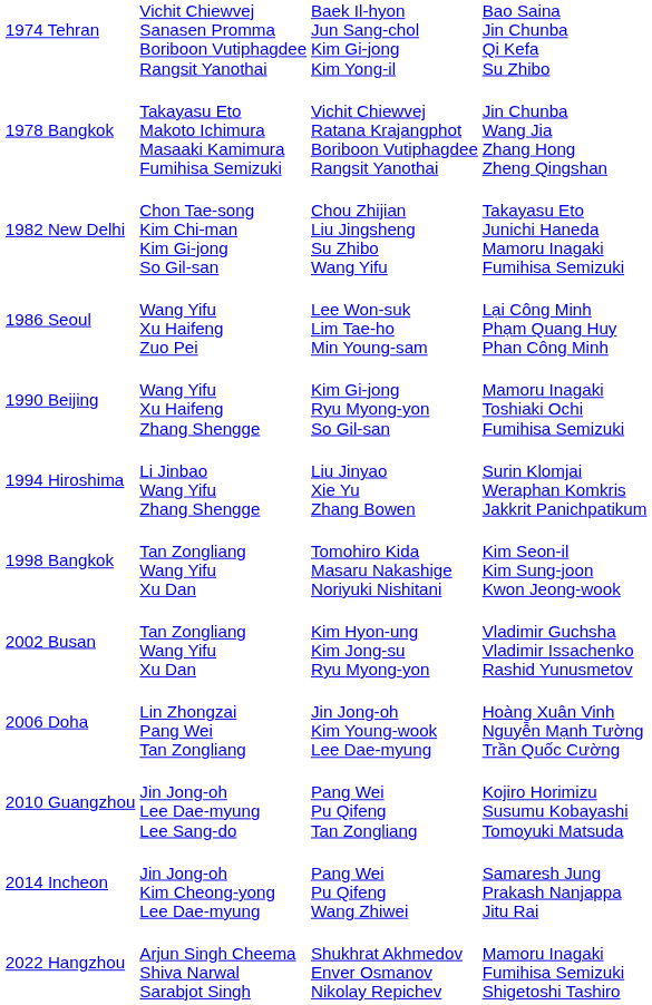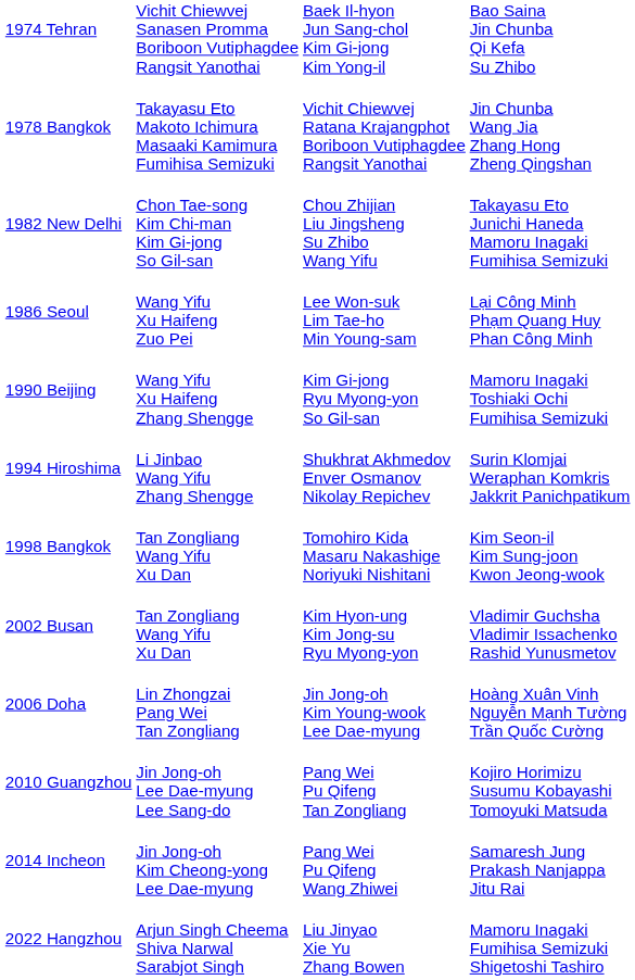1994 Hiroshima | column 3: Liu Jinyao Xie Yu Zhang Bowen -> Shukhrat Akhmedov Enver Osmanov Nikolay Repichev
2022 Hangzhou | column 3: Shukhrat Akhmedov Enver Osmanov Nikolay Repichev -> Liu Jinyao Xie Yu Zhang Bowen
